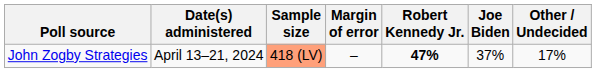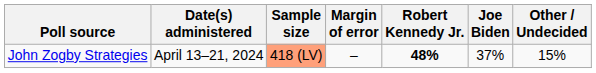John Zogby Strategies | Robert Kennedy Jr.: 47% -> 48%
John Zogby Strategies | Other / Undecided: 17% -> 15%
